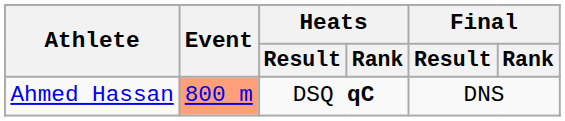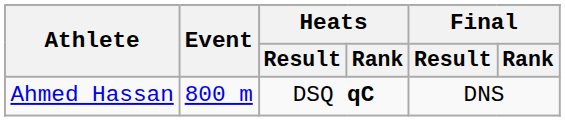Ahmed Hassan | Event: lightsalmon background -> no background
